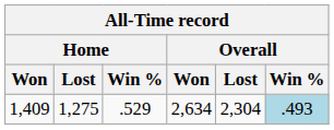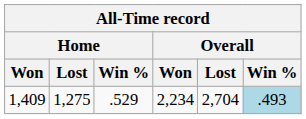1,409 | Overall / Won: 2,634 -> 2,234
1,409 | Overall / Lost: 2,304 -> 2,704
